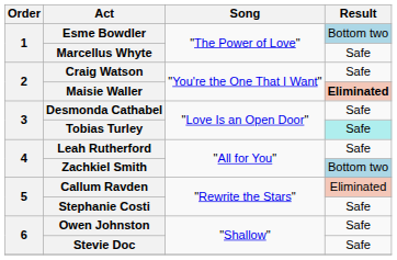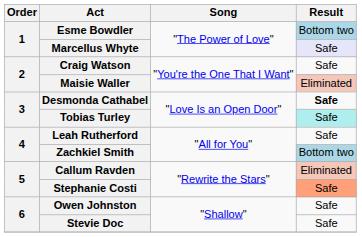Marcellus Whyte | Result: no background -> lavender background
Maisie Waller | Result: bold -> normal
Desmonda Cathabel | Result: normal -> bold
Stephanie Costi | Result: no background -> lightsalmon background
